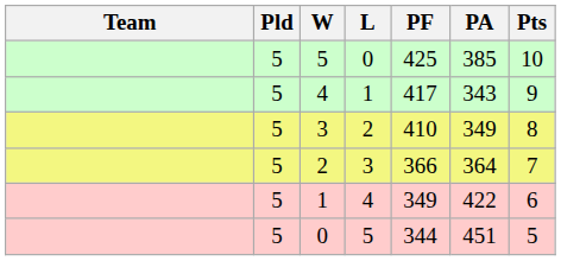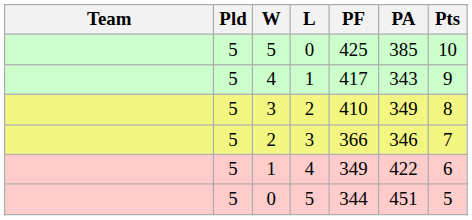row 5 | PA: 364 -> 346
